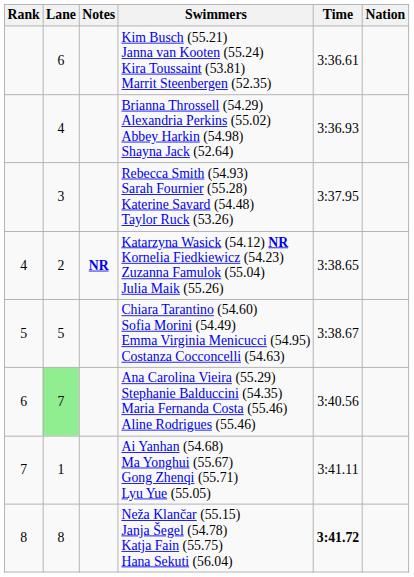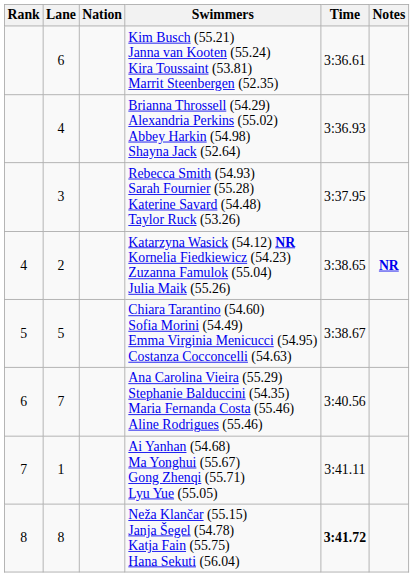columns swapped: Nation <-> Notes
row 7 | Lane: lightgreen background -> no background
